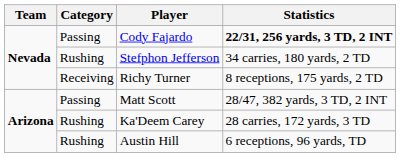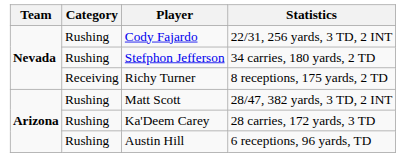Cody Fajardo | Category: Passing -> Rushing
Cody Fajardo | Statistics: bold -> normal
Matt Scott | Category: Passing -> Rushing
